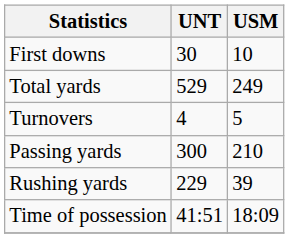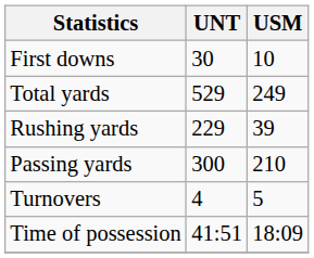rows swapped: Rushing yards <-> Turnovers
